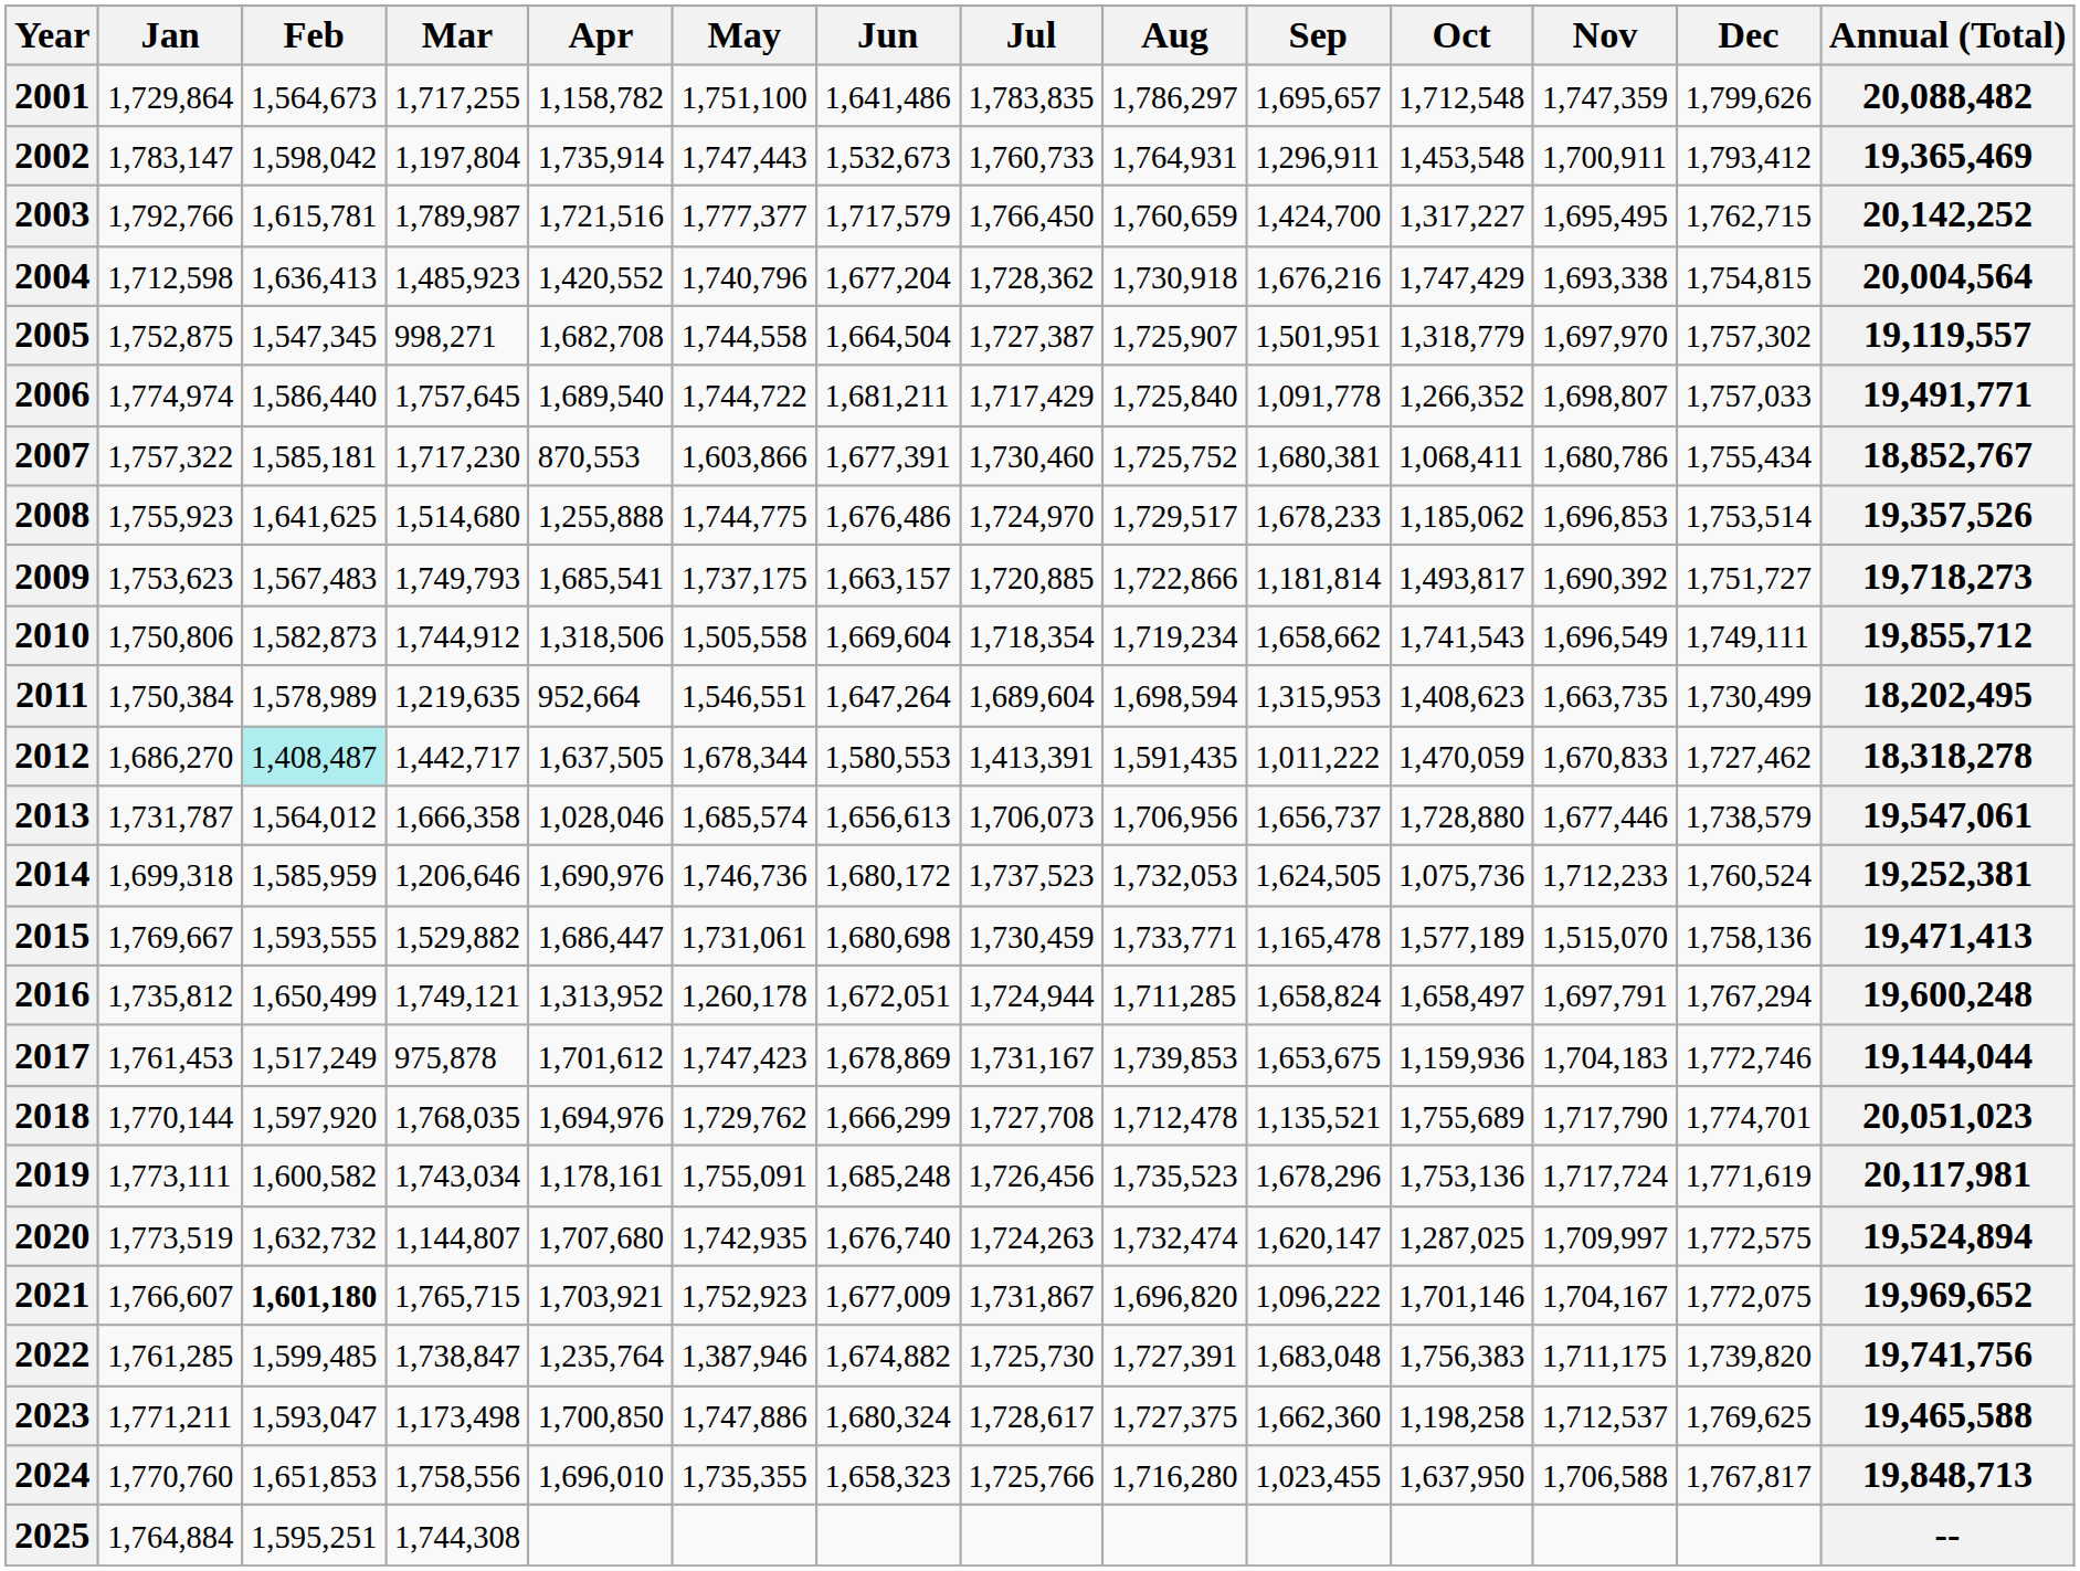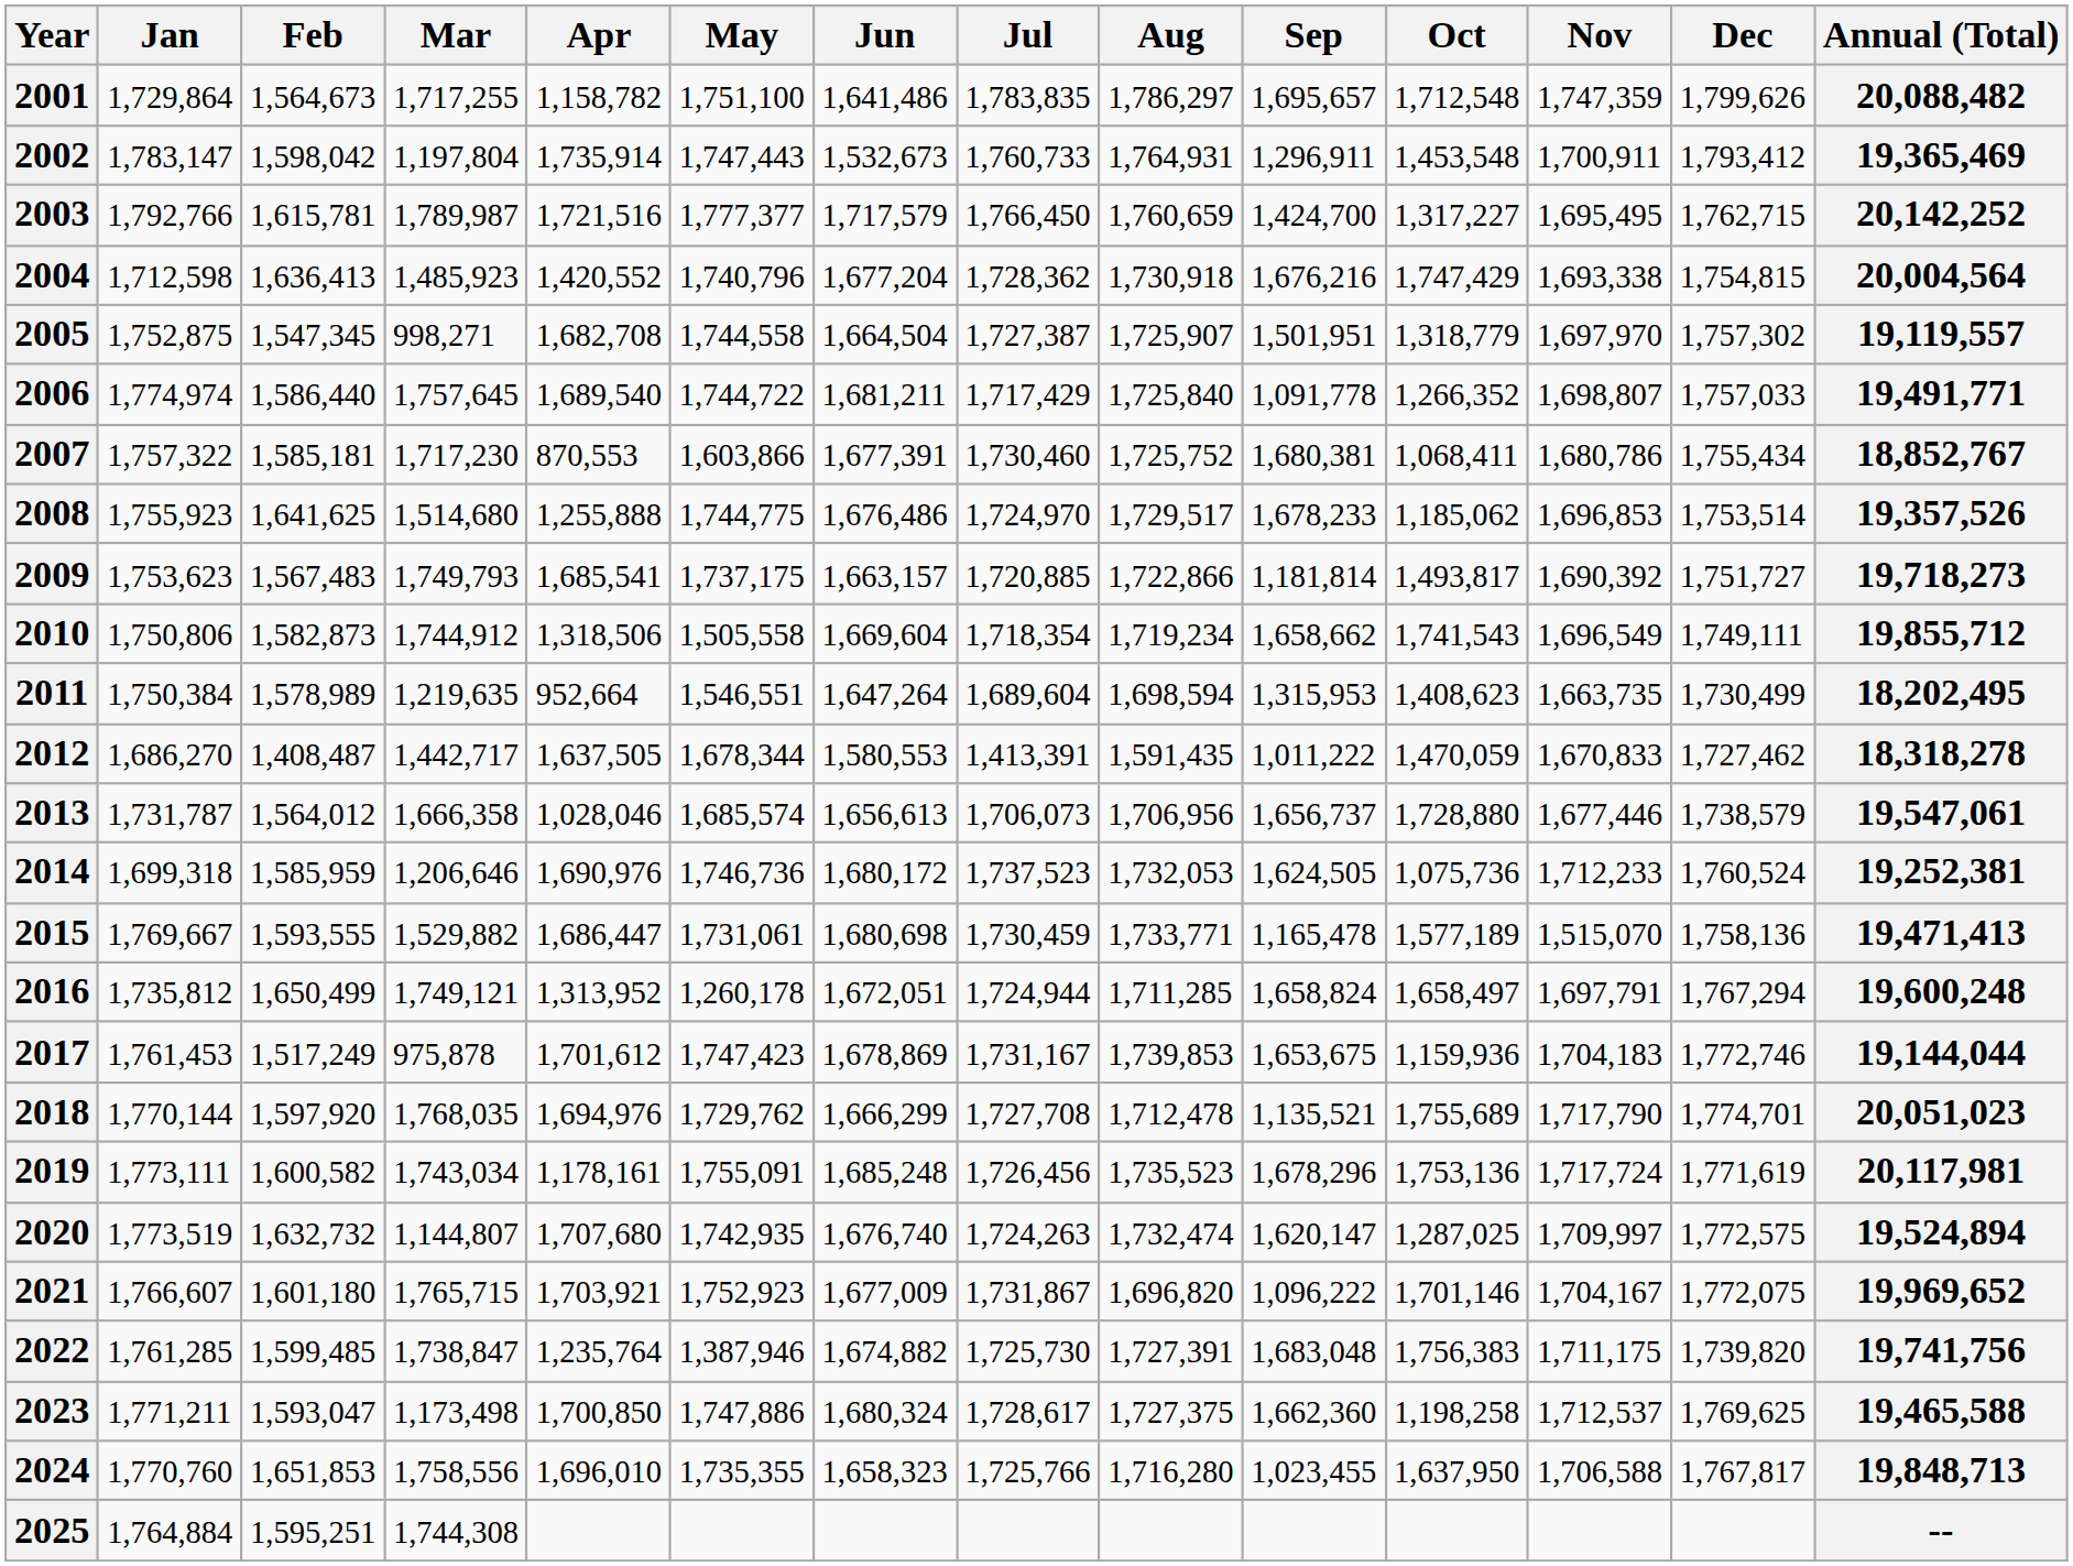2012 | Feb: paleturquoise background -> no background
2021 | Feb: bold -> normal
